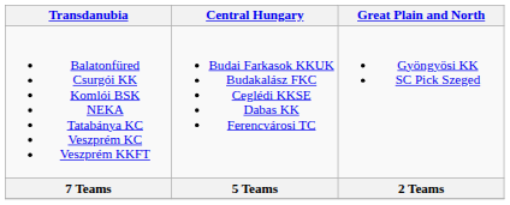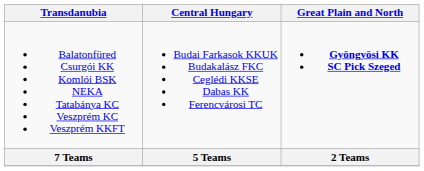row 2 | Great Plain and North: normal -> bold
